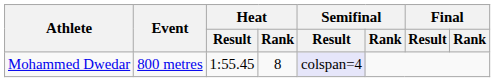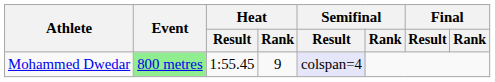Mohammed Dwedar | Event: no background -> lightgreen background
Mohammed Dwedar | Heat / Rank: 8 -> 9
